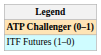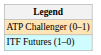row 2 | column 1: bold -> normal
